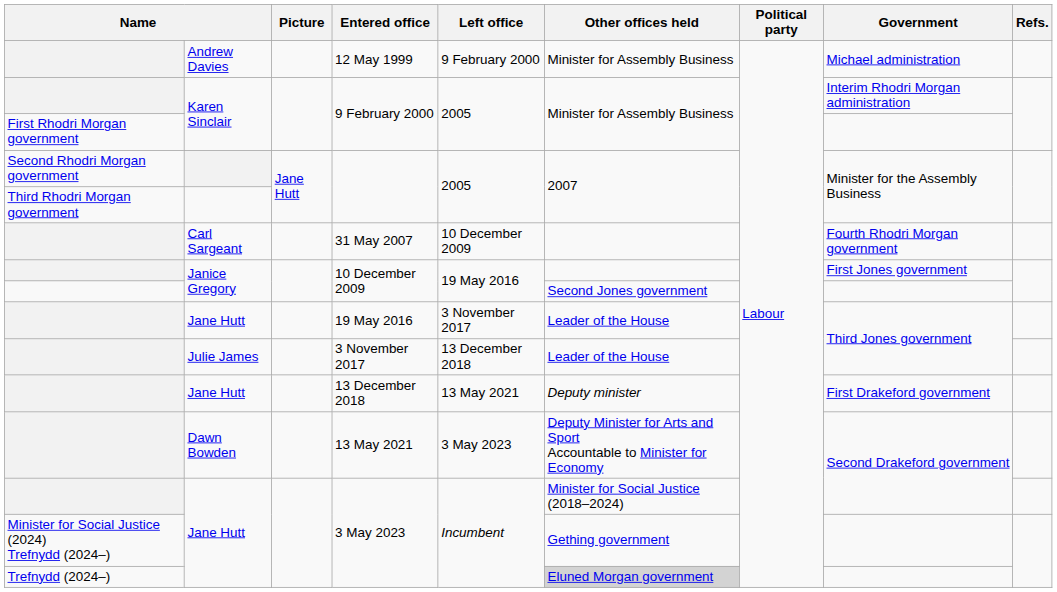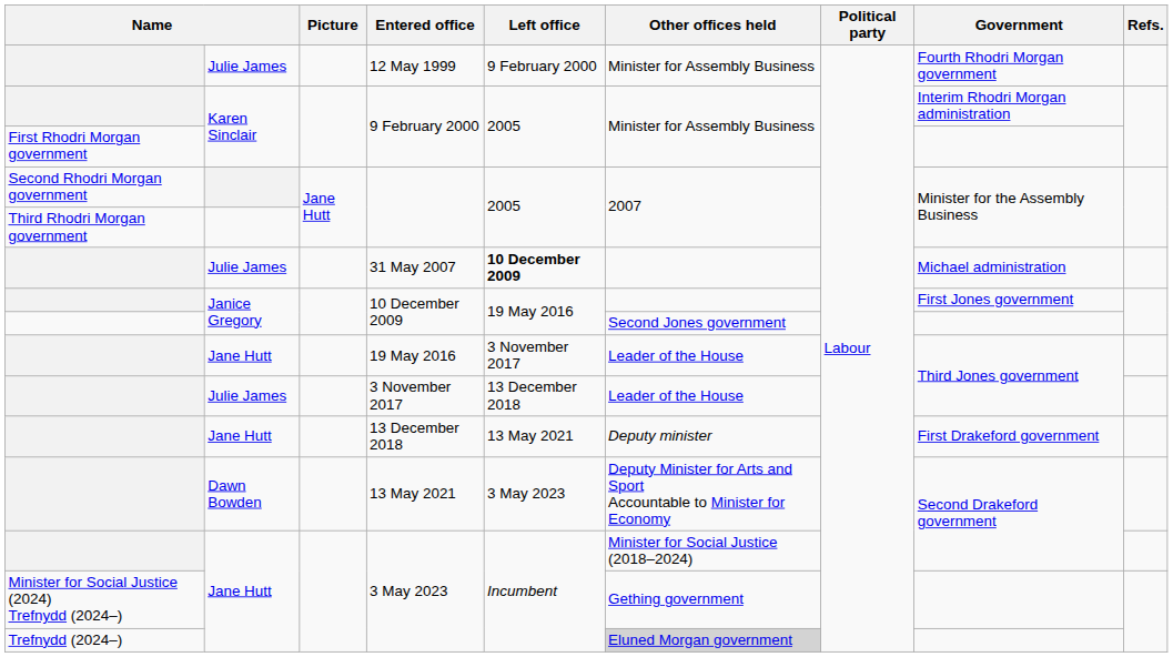12 May 1999 | column 2: Andrew Davies -> Julie James
12 May 1999 | Government: Michael administration -> Fourth Rhodri Morgan government
31 May 2007 | column 2: Carl Sargeant -> Julie James
31 May 2007 | Left office: normal -> bold
31 May 2007 | Government: Fourth Rhodri Morgan government -> Michael administration
